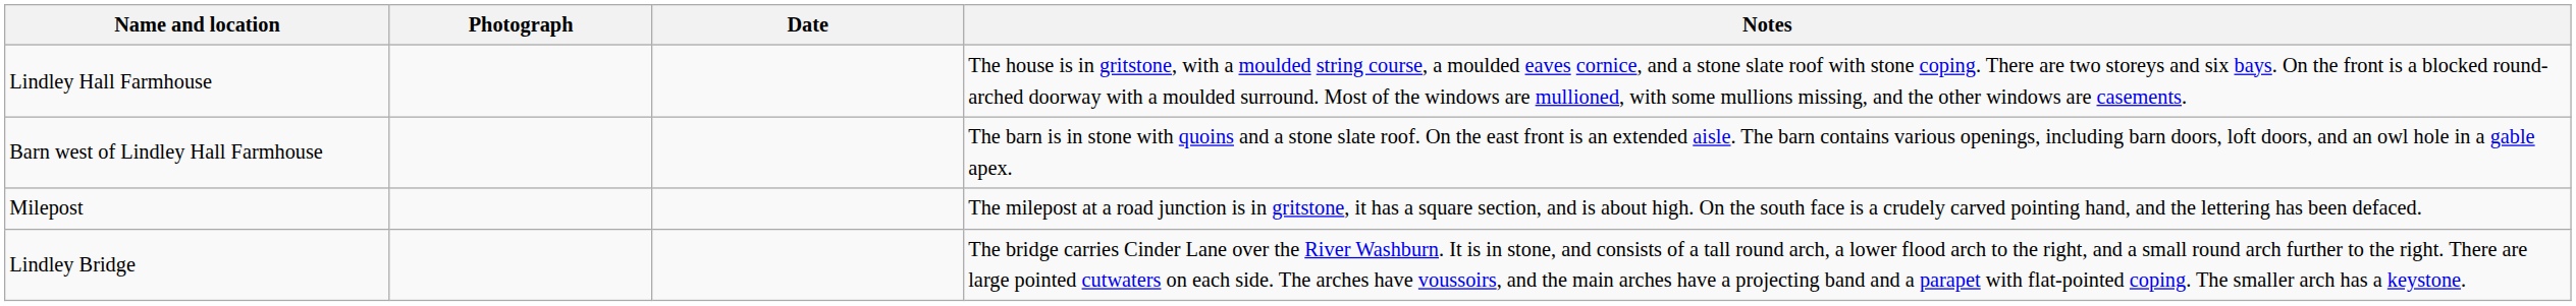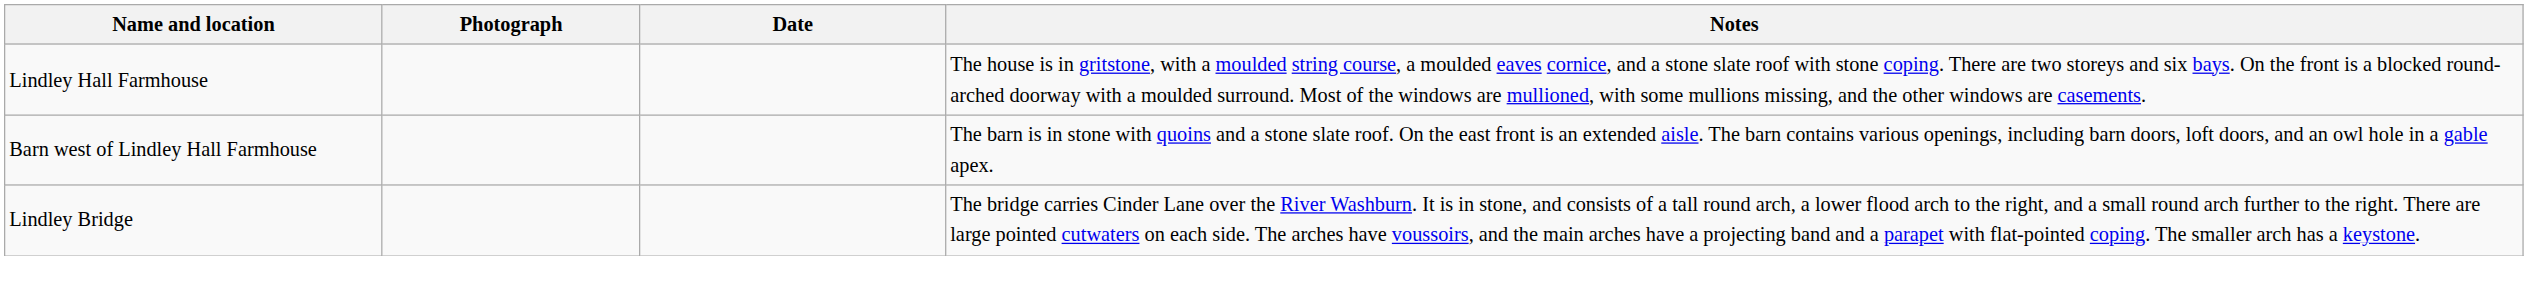- row: Milepost | The milepost at a road junction is in gritstone, it has a square section, and is about high. On the south face is a crudely carved pointing hand, and the lettering has been defaced.
